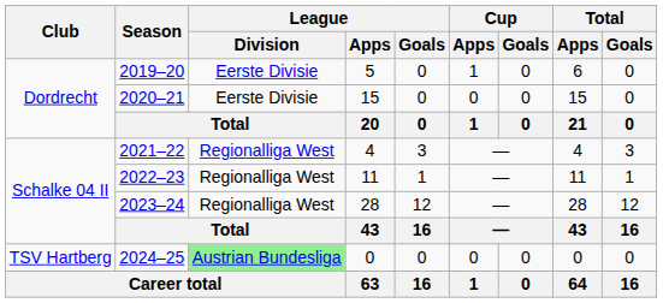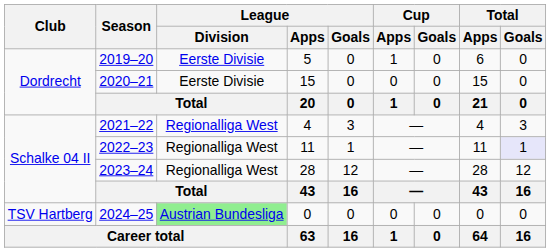2022–23 | Total / Goals: no background -> lavender background
